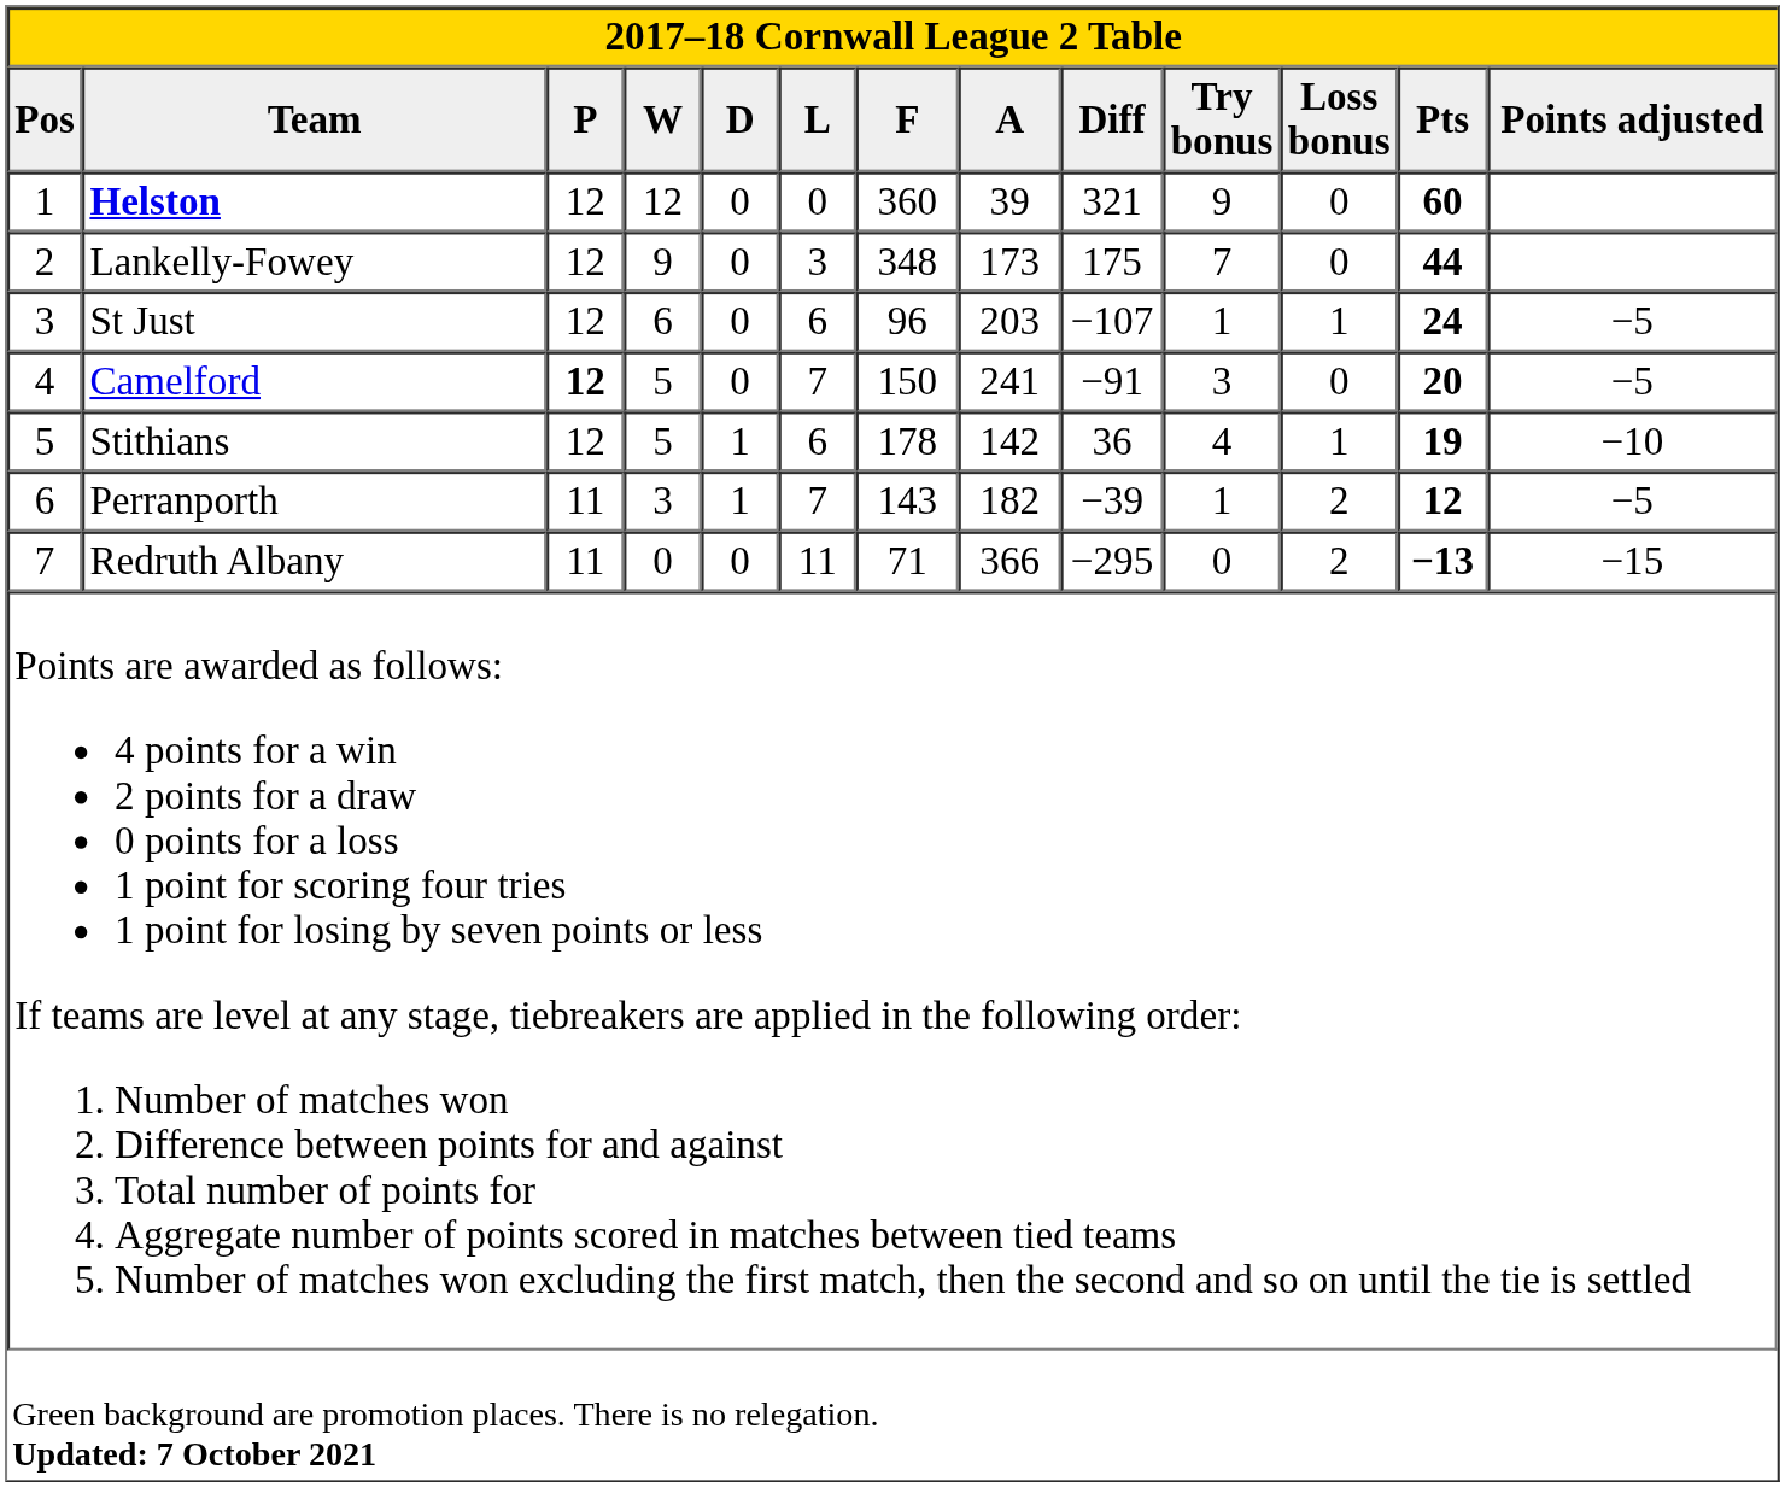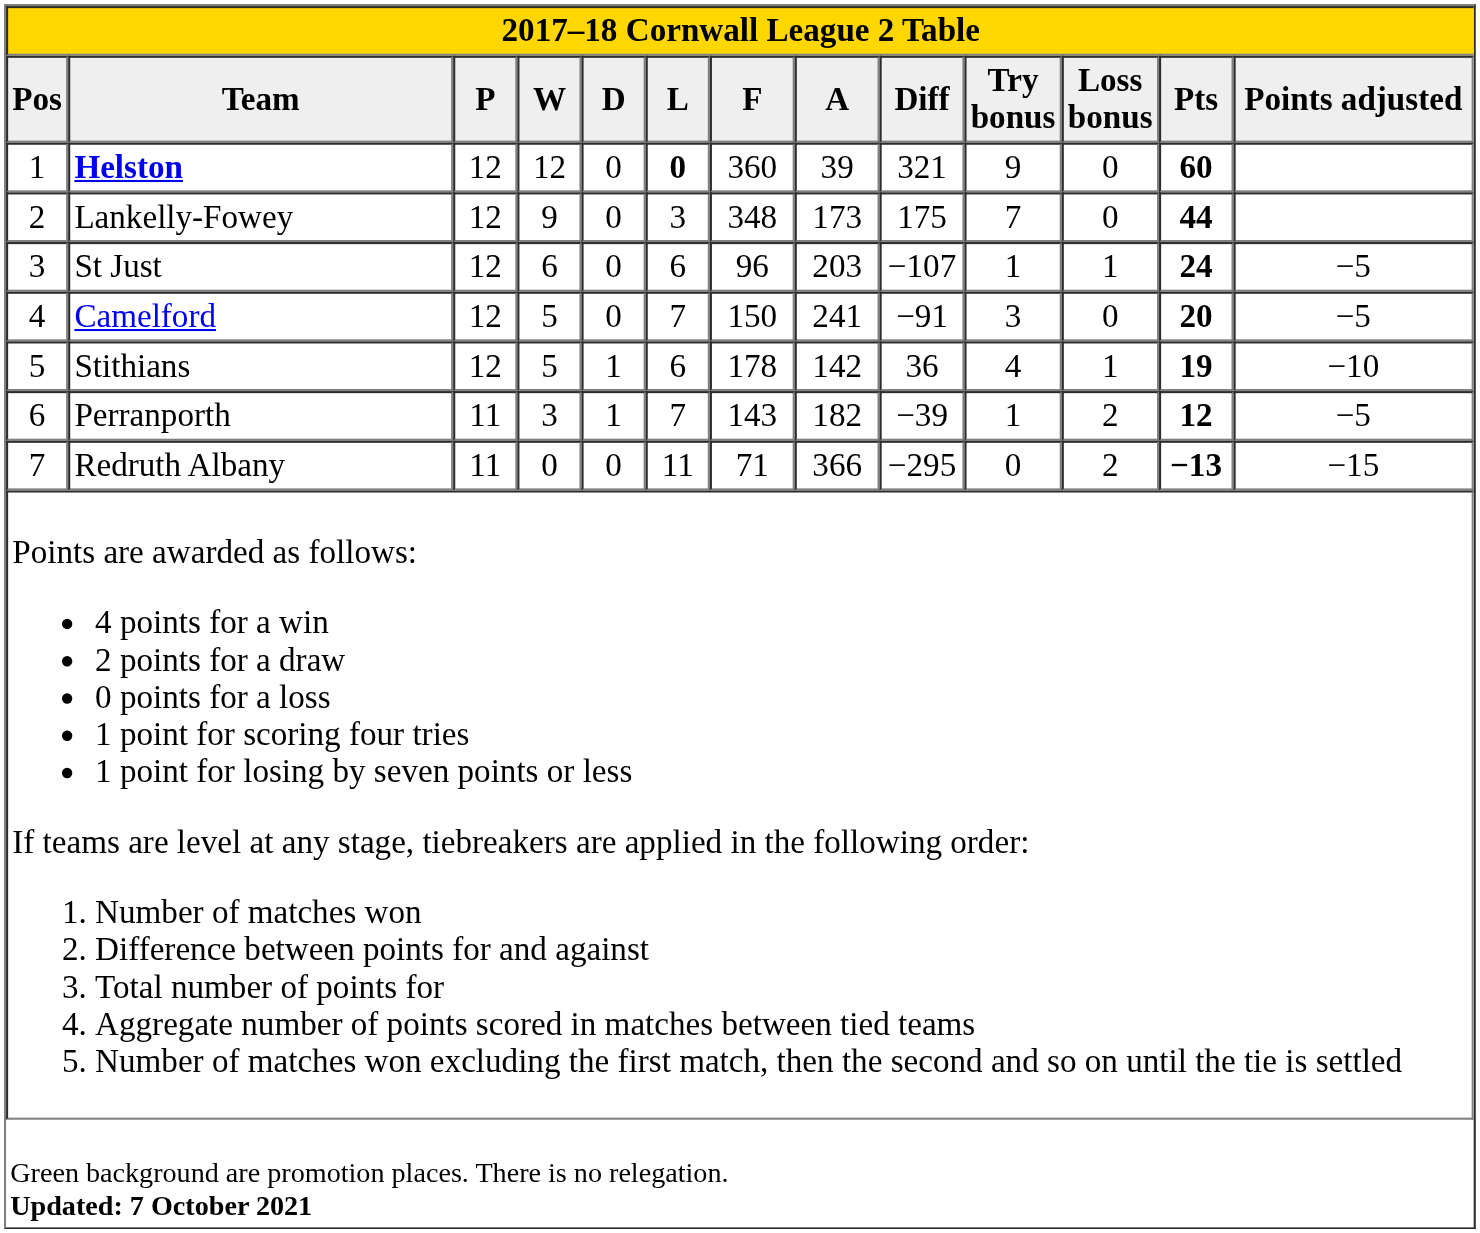Helston | 2017–18 Cornwall League 2 Table / L: normal -> bold
Camelford | 2017–18 Cornwall League 2 Table / P: bold -> normal
